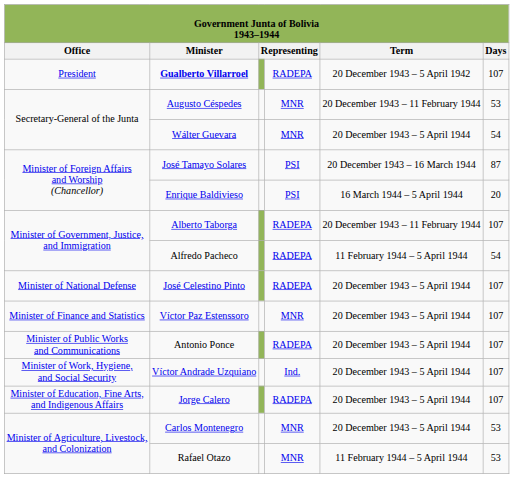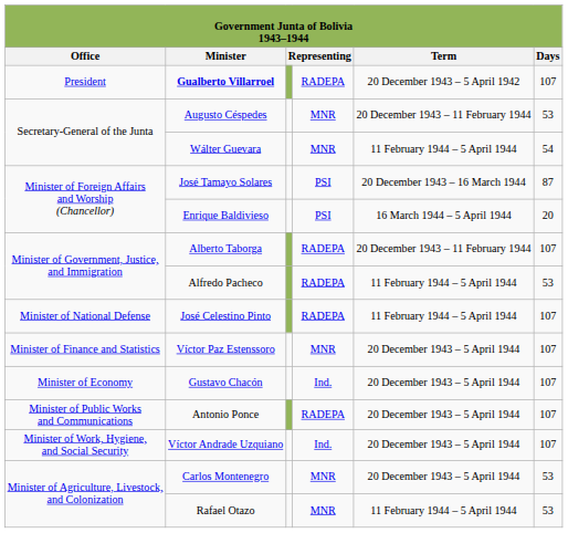Wálter Guevara | Term: 20 December 1943 – 5 April 1944 -> 11 February 1944 – 5 April 1944
Alfredo Pacheco | Days: 54 -> 53
José Celestino Pinto | Term: 20 December 1943 – 5 April 1944 -> 11 February 1944 – 5 April 1944
+ row: Minister of Economy | Gustavo Chacón | Ind. | 20 December 1943 – 5 April 1944 | 107
- row: Minister of Education, Fine Arts, and Indigenous Affairs | Jorge Calero | RADEPA | 20 December 1943 – 5 April 1944 | 107
